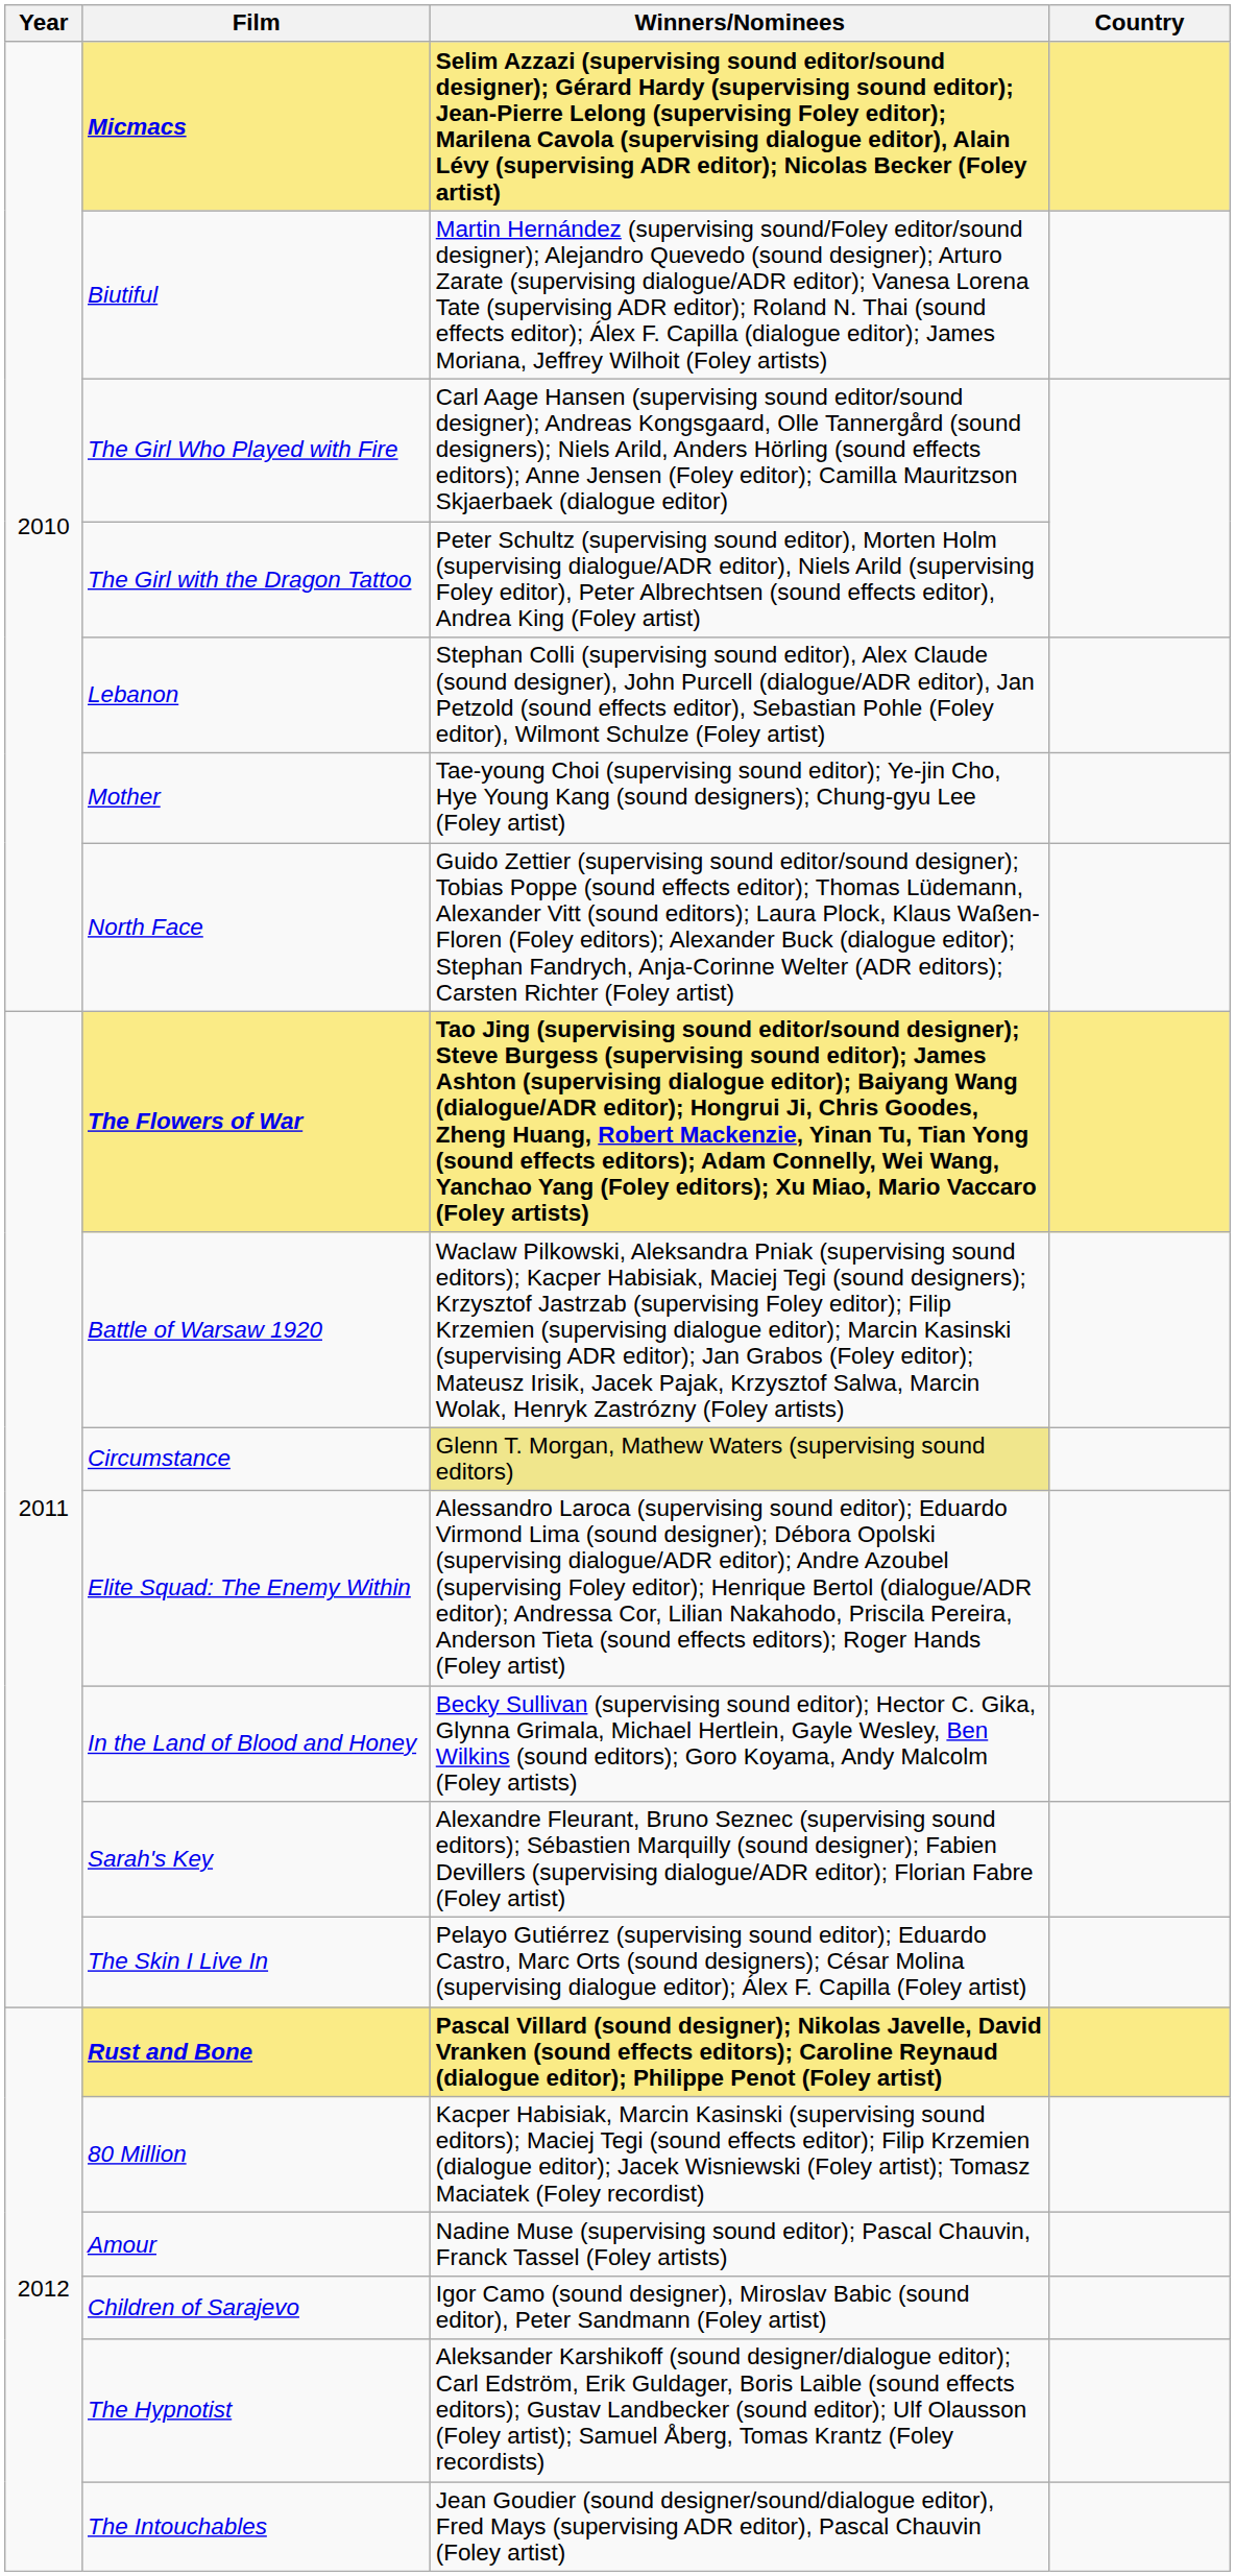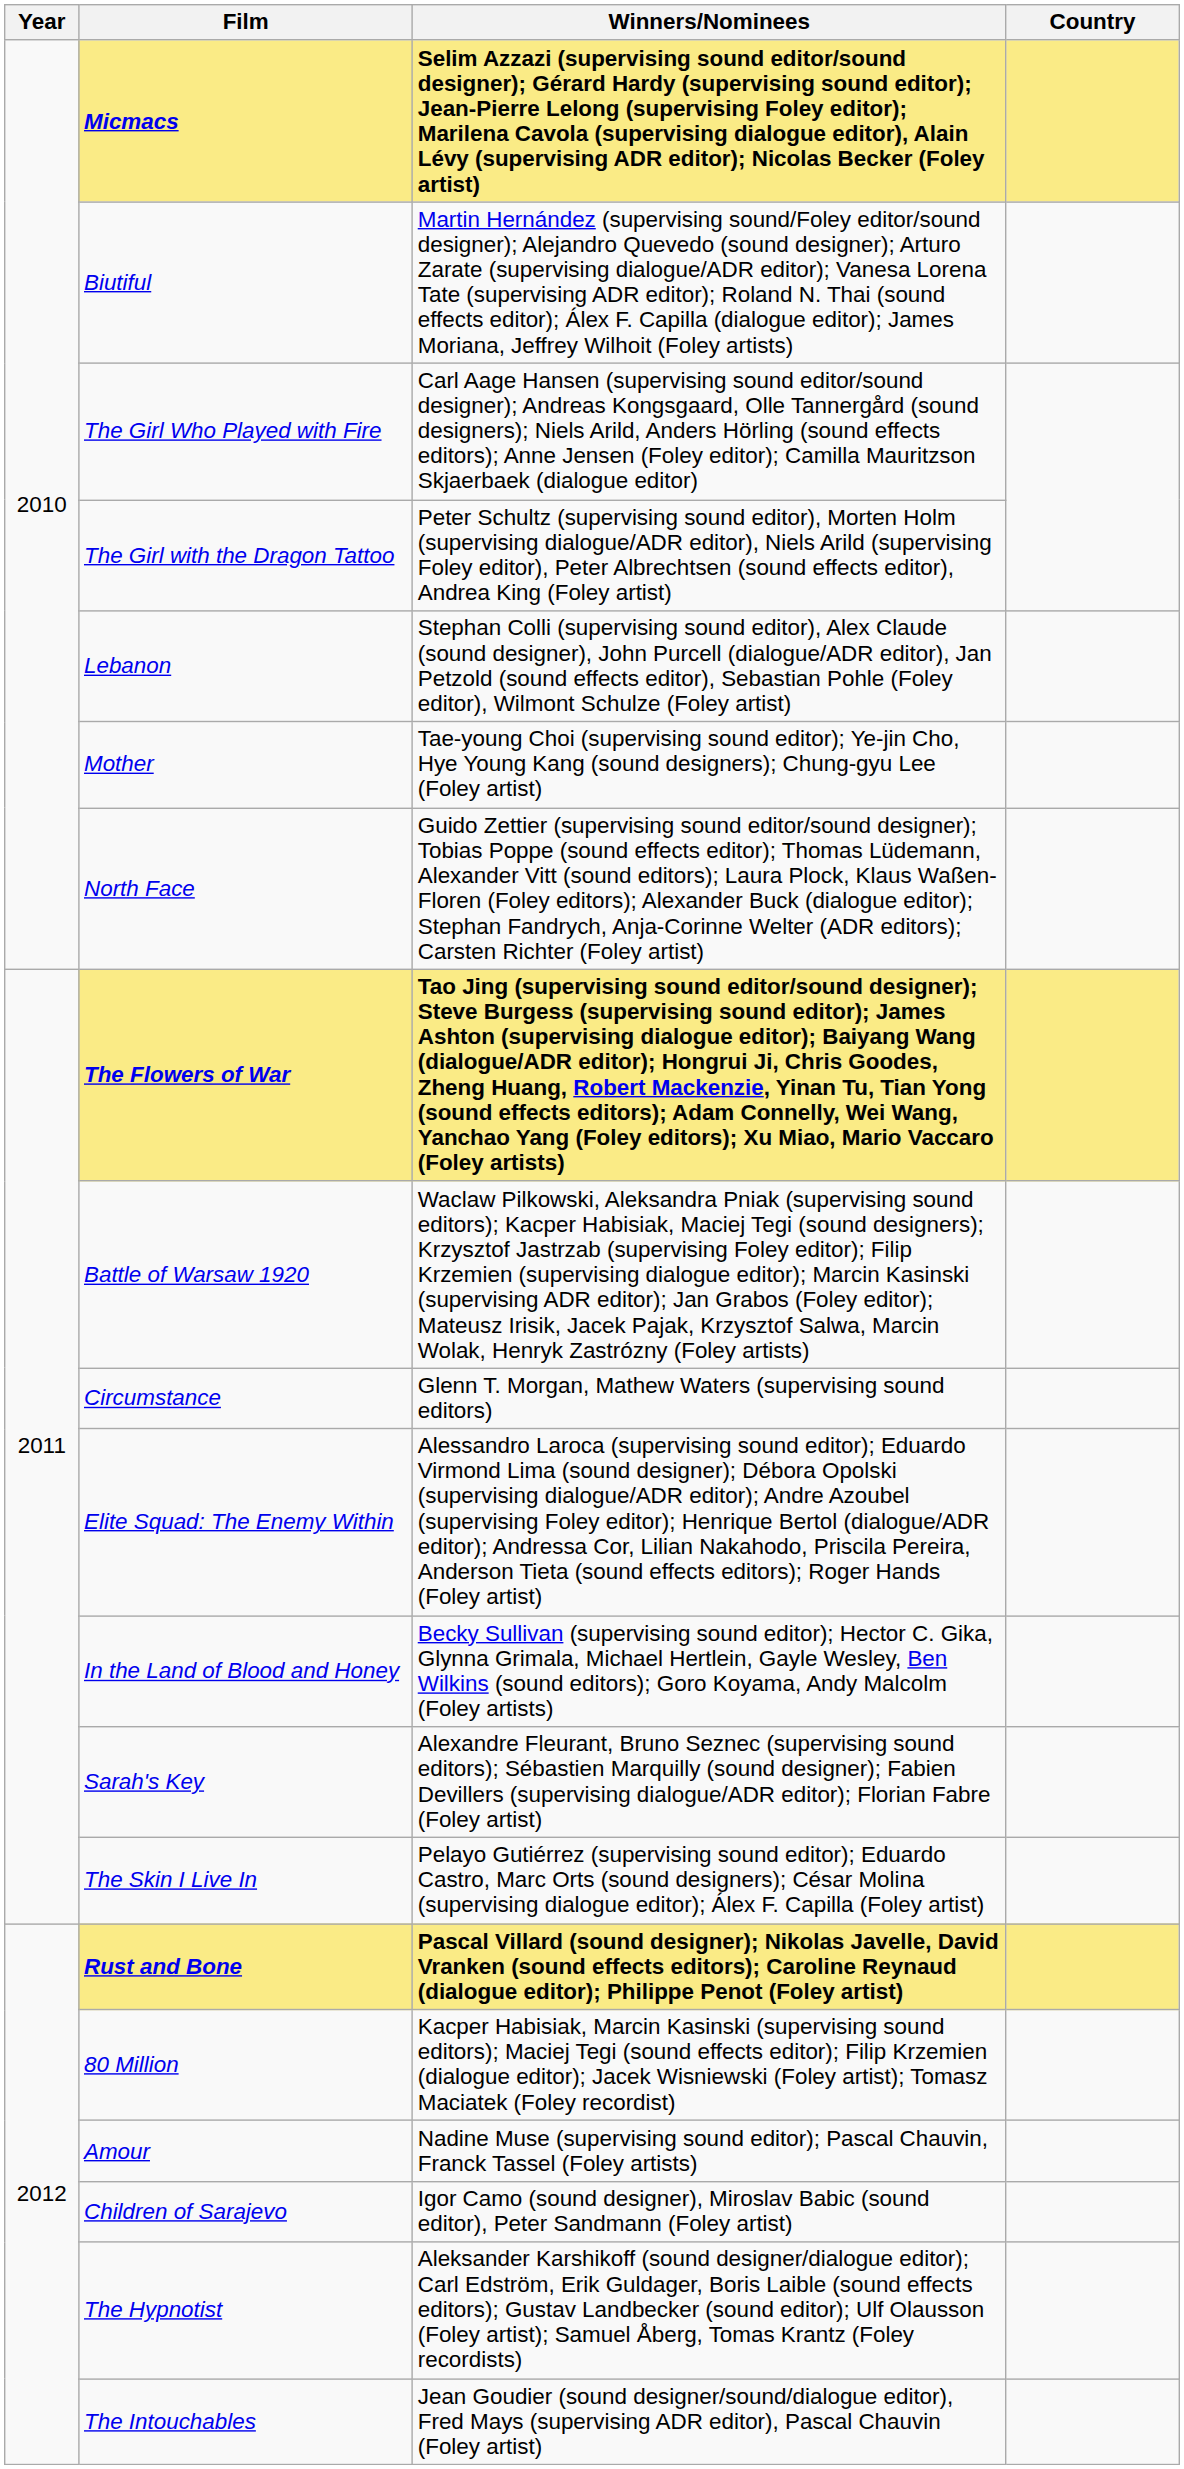Circumstance | Winners/Nominees: khaki background -> no background
